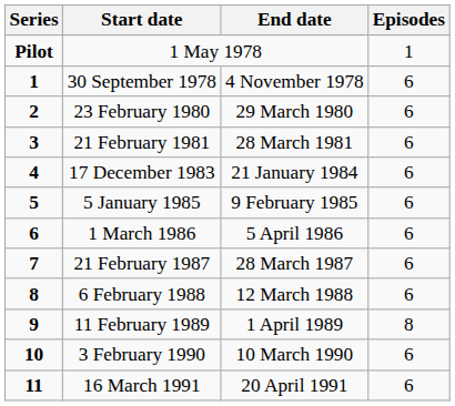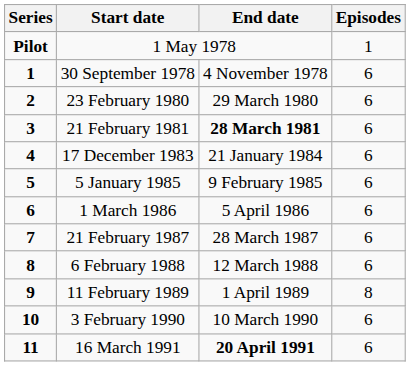21 February 1981 | End date: normal -> bold
16 March 1991 | End date: normal -> bold
